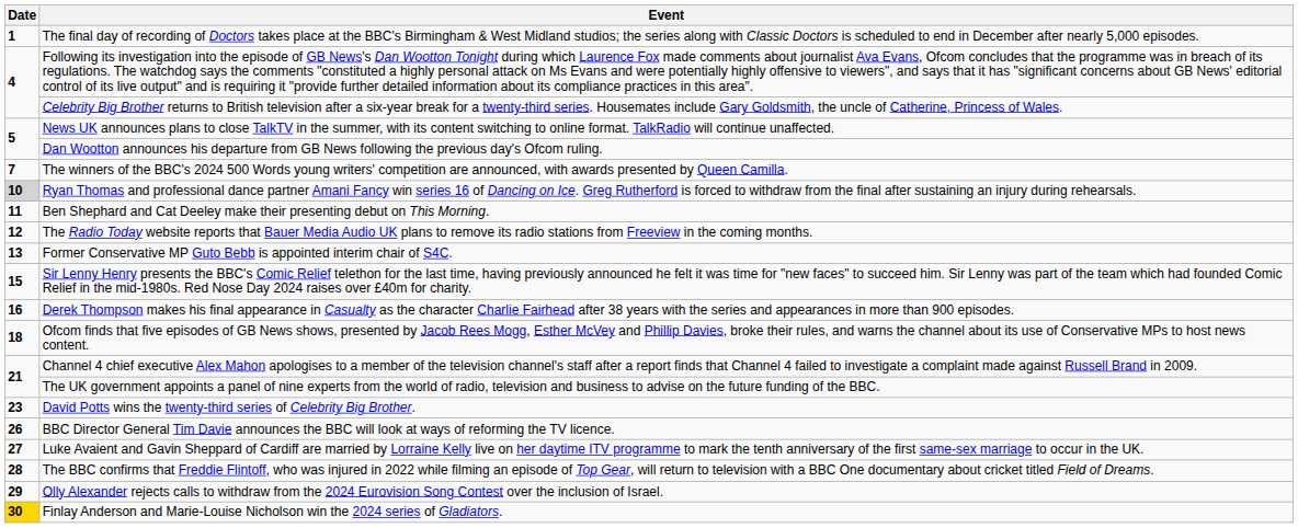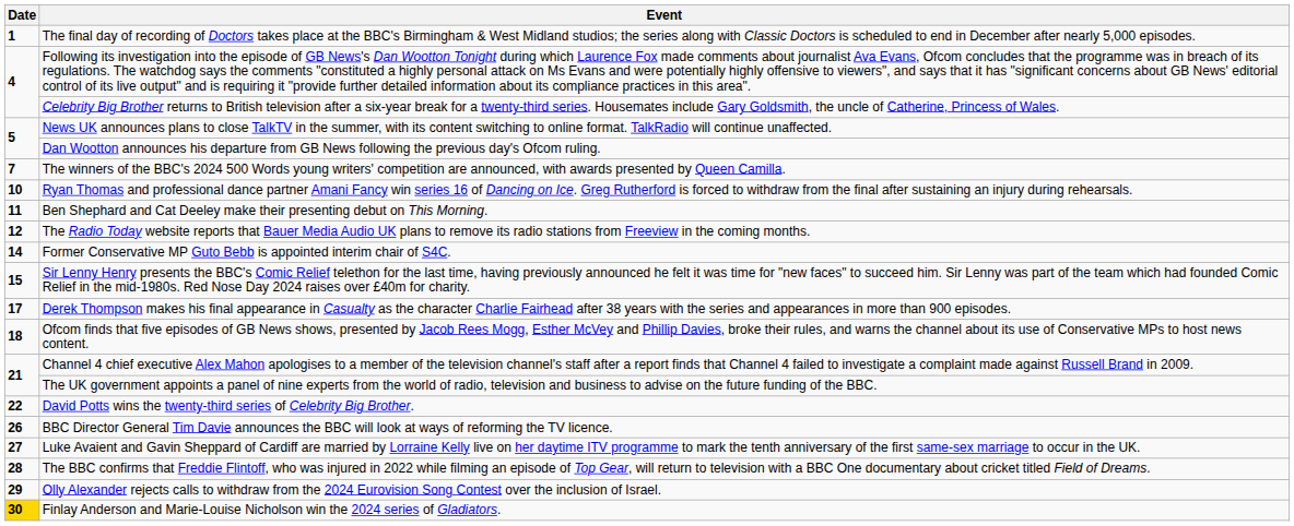row 8 | Date: lightgrey background -> no background
row 11 | Date: 13 -> 14
row 13 | Date: 16 -> 17
row 17 | Date: 23 -> 22
